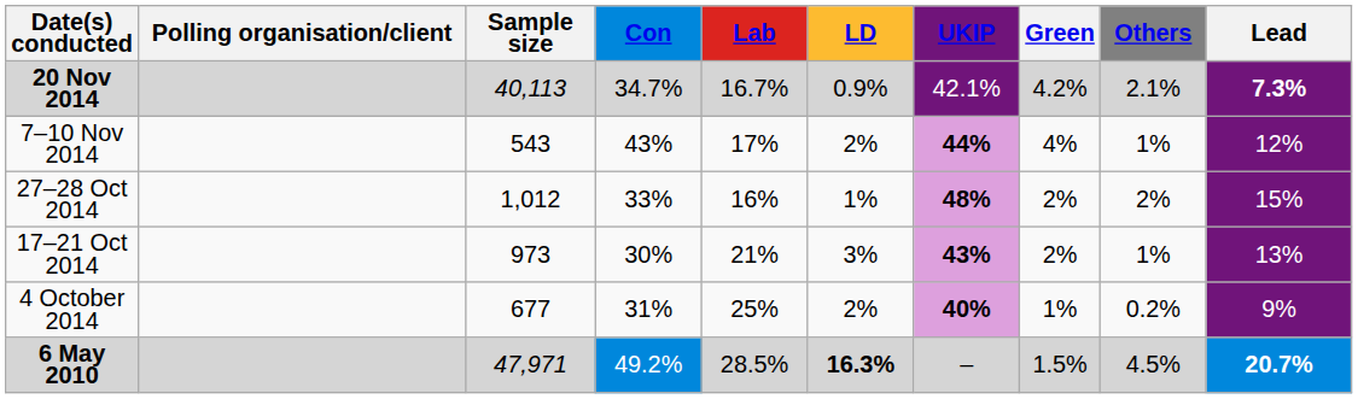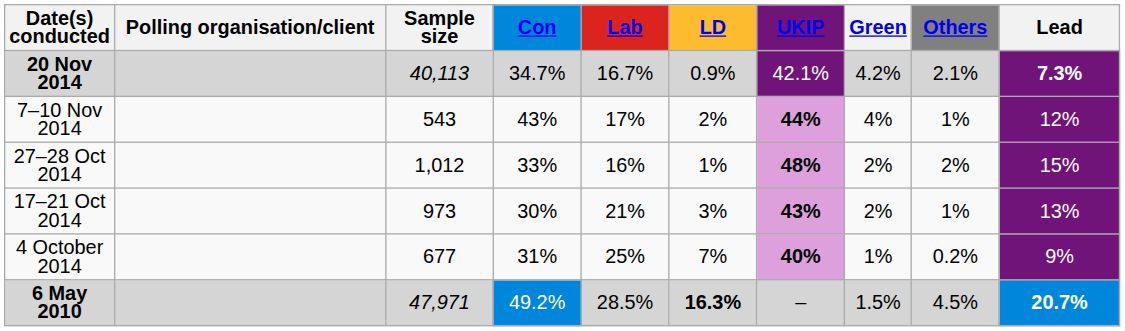4 October 2014 | LD: 2% -> 7%
